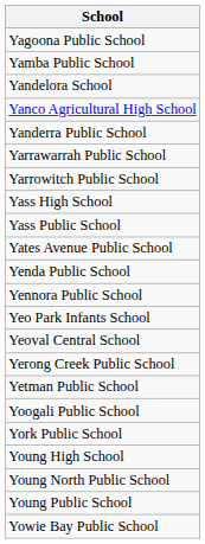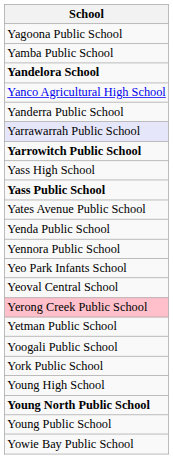row 4 | column 1: normal -> bold
row 7 | column 1: no background -> lavender background
row 8 | column 1: normal -> bold
row 10 | column 1: normal -> bold
row 16 | column 1: no background -> pink background
row 21 | column 1: normal -> bold
